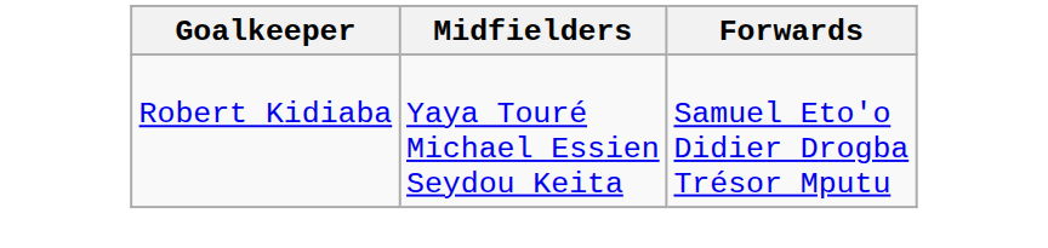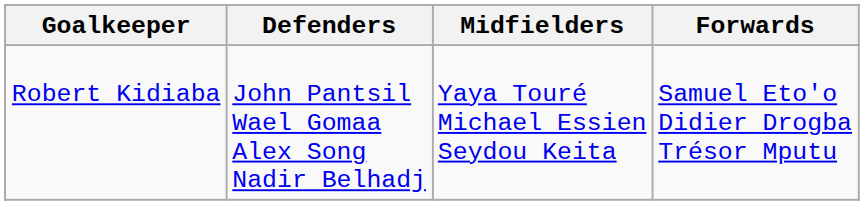+ column: Defenders | John Pantsil Wael Gomaa Alex Song Nadir Belhadj
